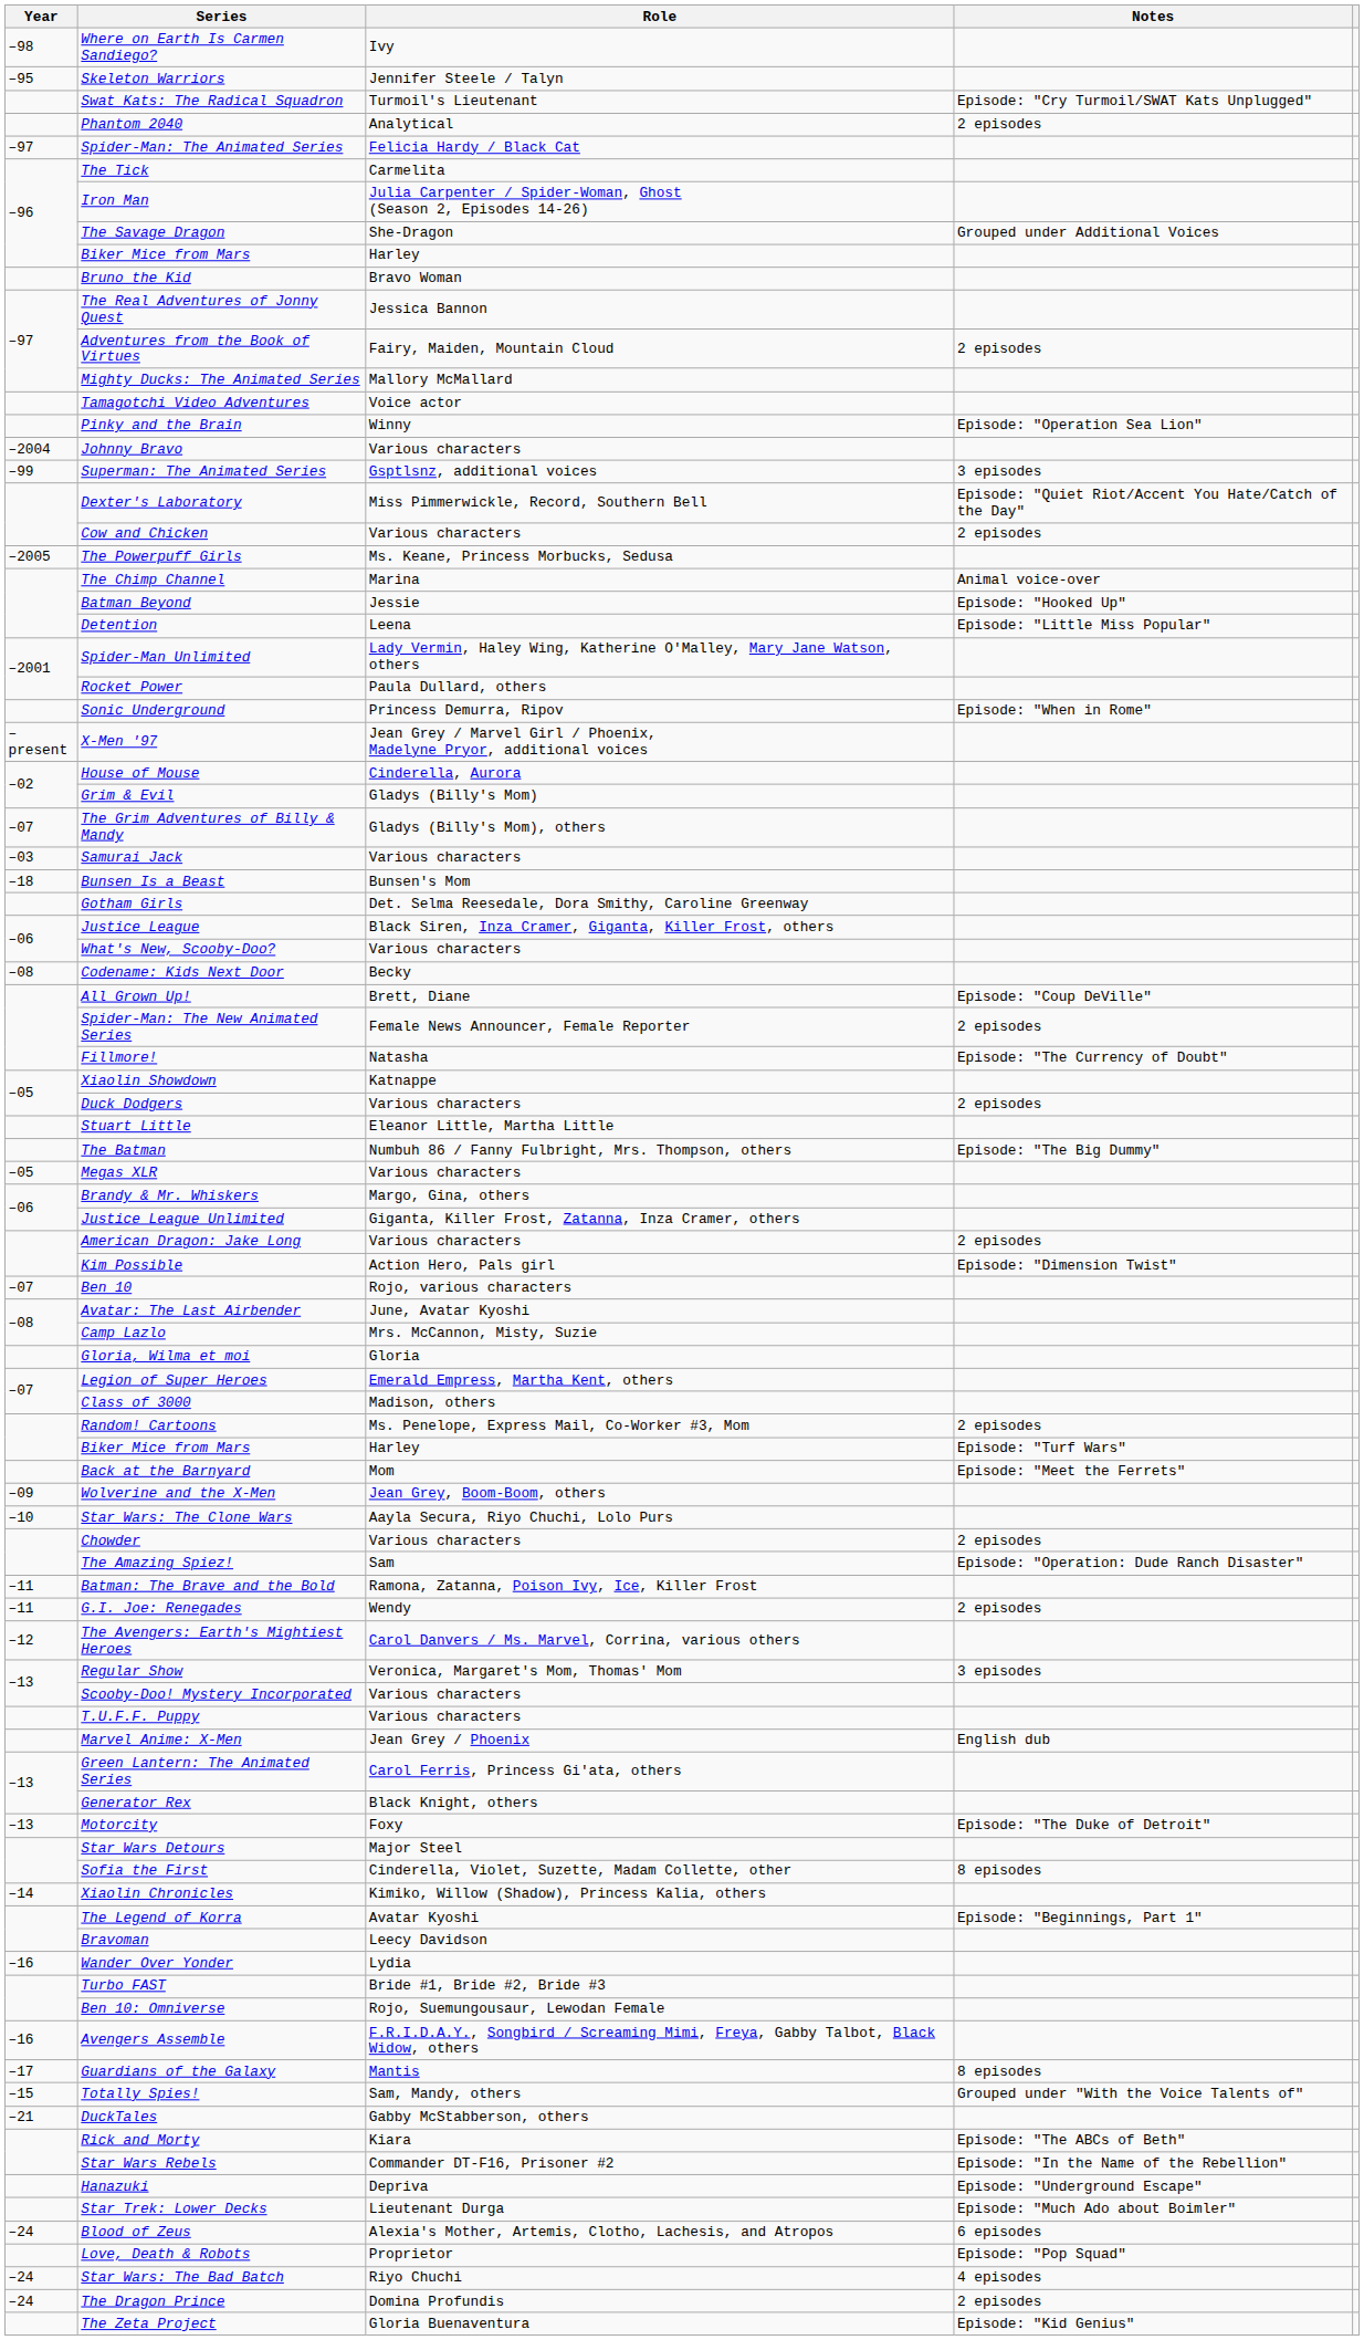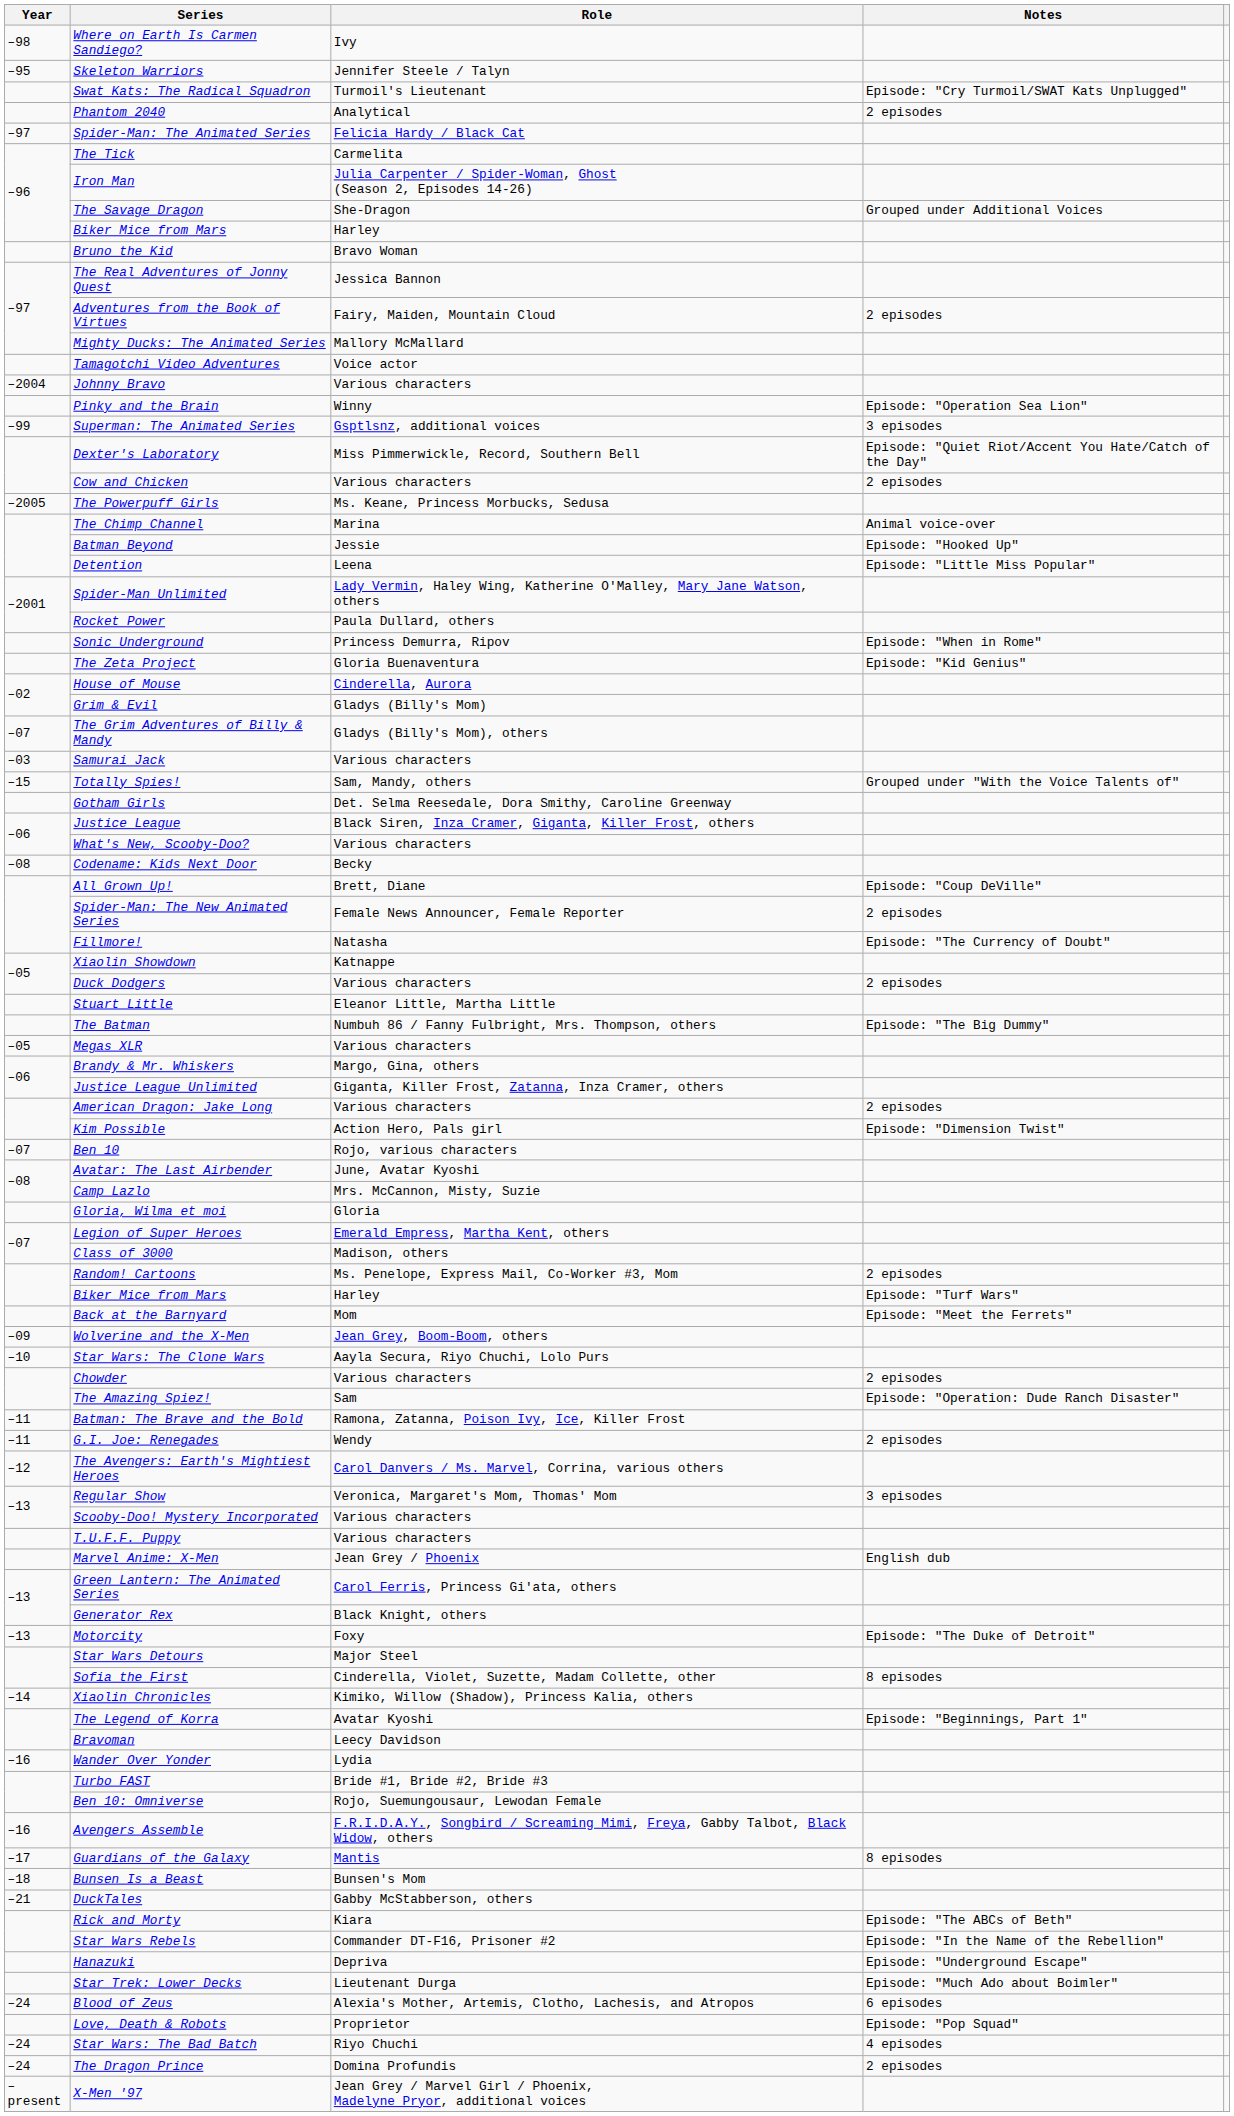rows swapped: Johnny Bravo <-> Pinky and the Brain
rows swapped: The Zeta Project <-> X-Men '97
rows swapped: Totally Spies! <-> Bunsen Is a Beast
